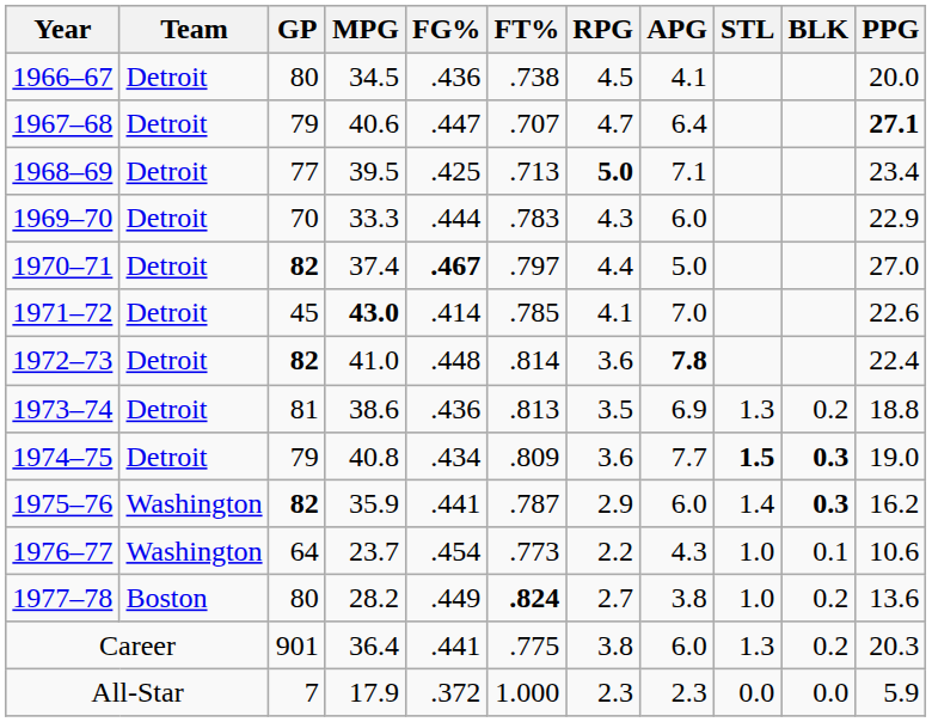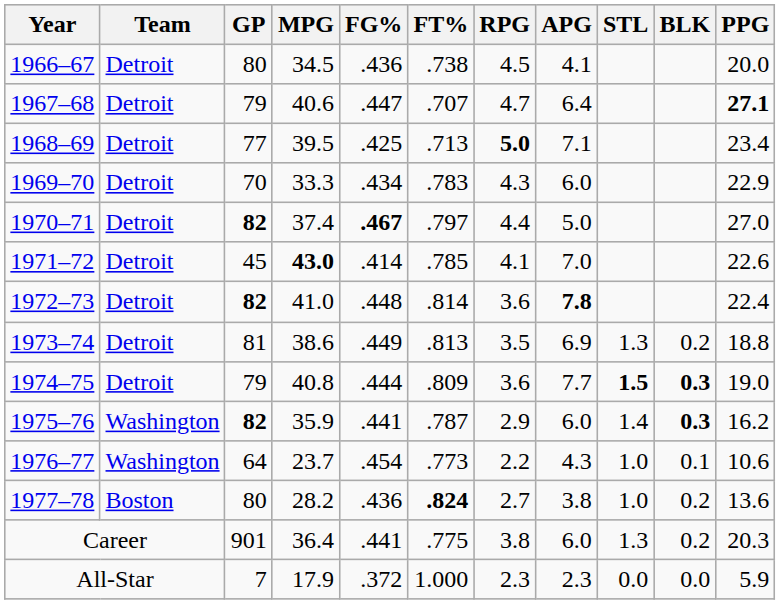1969–70 | FG%: .444 -> .434
1973–74 | FG%: .436 -> .449
1974–75 | FG%: .434 -> .444
1977–78 | FG%: .449 -> .436
